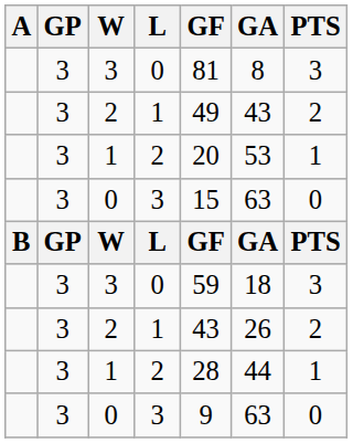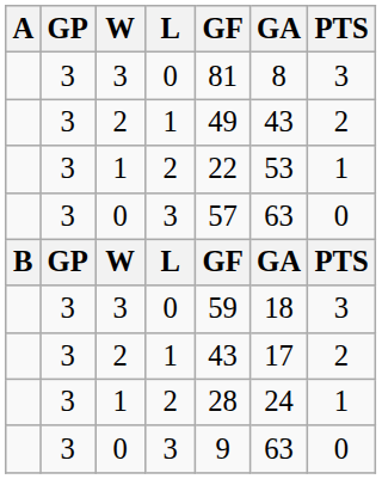row 4 | GF: 20 -> 22
row 5 | GF: 15 -> 57
row 8 | GA: 26 -> 17
row 9 | GA: 44 -> 24
